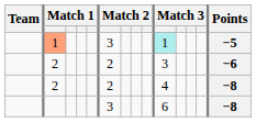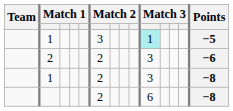row 3 | column 2: lightsalmon background -> no background
row 5 | column 2: 2 -> 1
row 5 | column 10: 4 -> 3
row 6 | column 6: 3 -> 2
